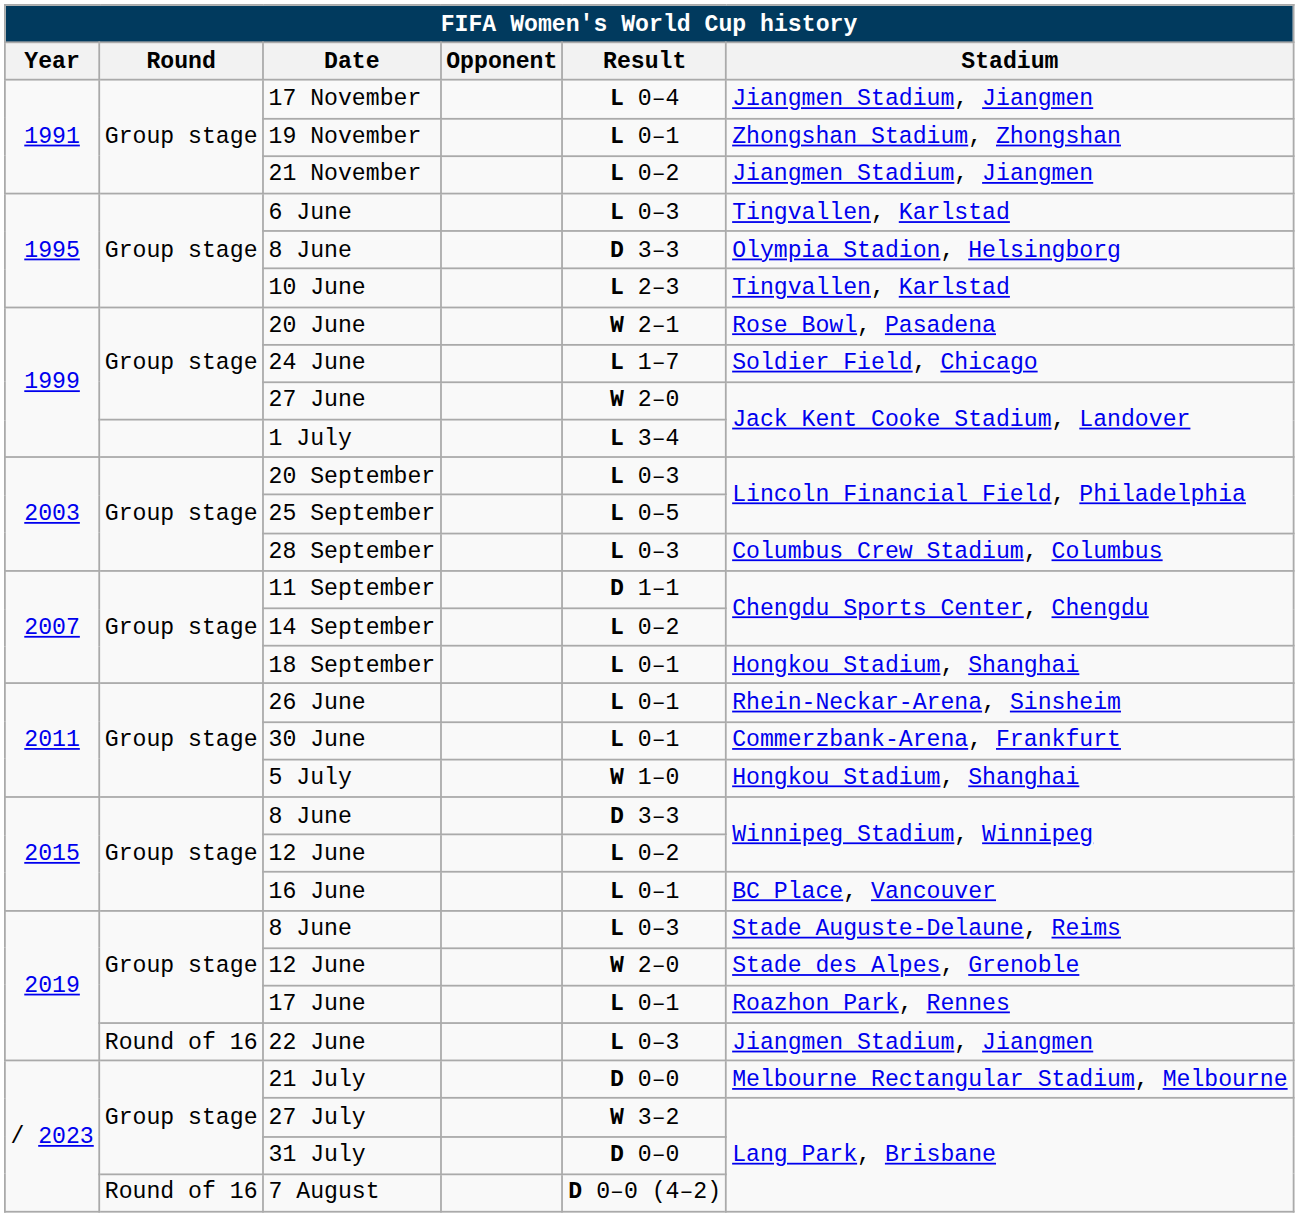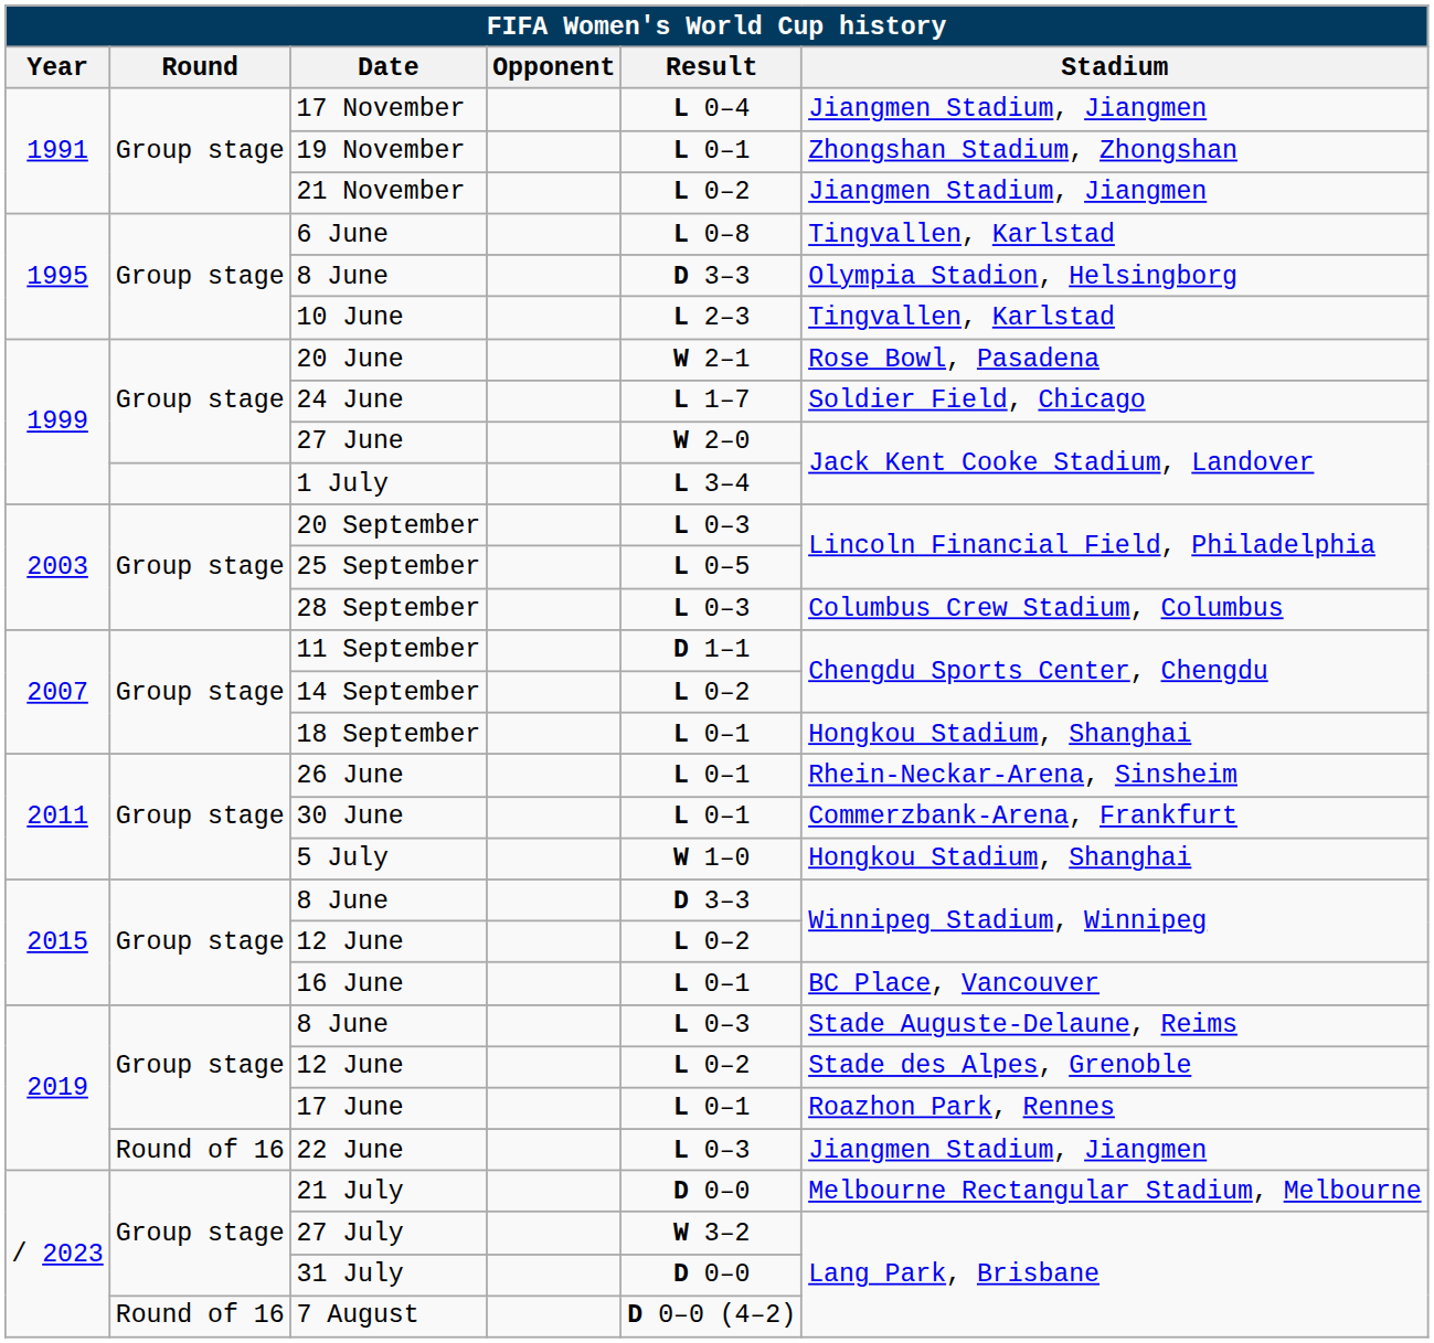6 June | Result: L 0–3 -> L 0–8
2019 / 12 June | Result: W 2–0 -> L 0–2
